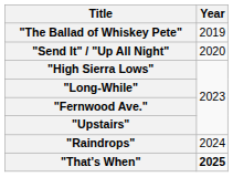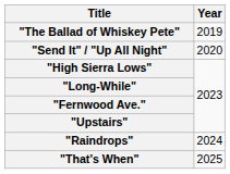"That’s When" | Year: bold -> normal
